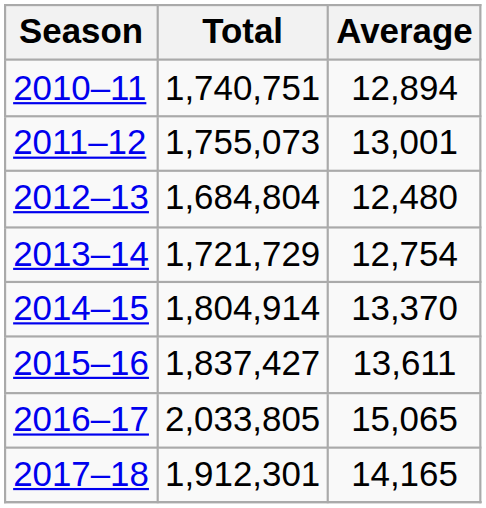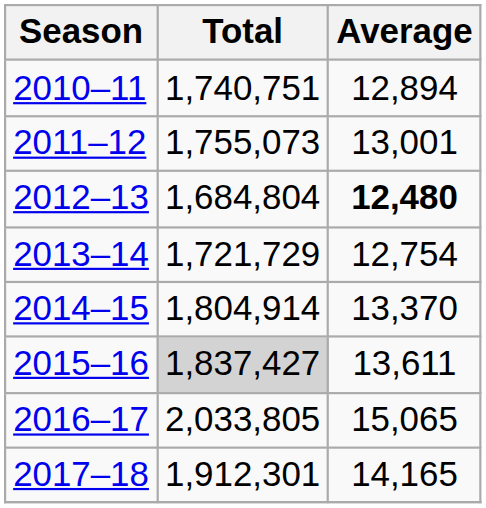2012–13 | Average: normal -> bold
2015–16 | Total: no background -> lightgrey background
